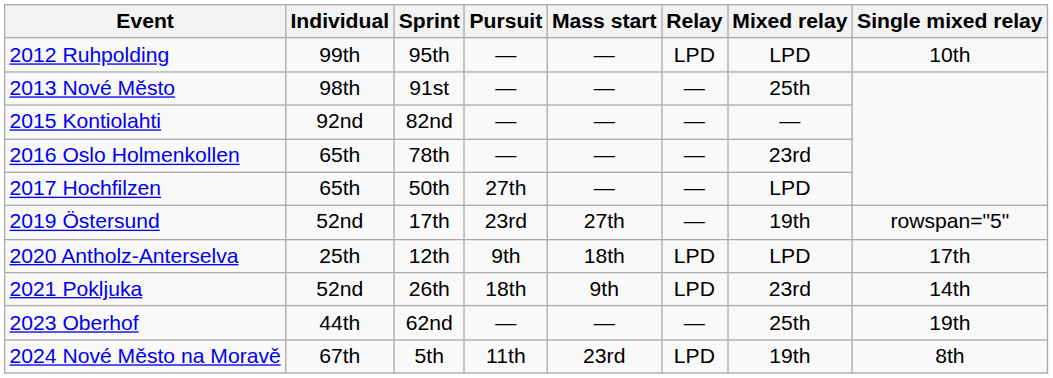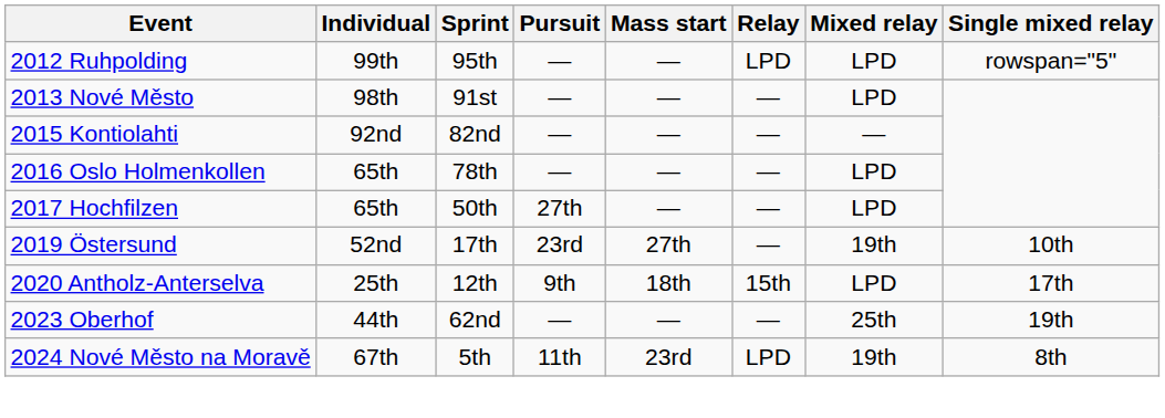2012 Ruhpolding | Single mixed relay: 10th -> rowspan="5"
2013 Nové Město | Mixed relay: 25th -> LPD
2016 Oslo Holmenkollen | Mixed relay: 23rd -> LPD
2019 Östersund | Single mixed relay: rowspan="5" -> 10th
2020 Antholz-Anterselva | Relay: LPD -> 15th
- row: 2021 Pokljuka | 52nd | 26th | 18th | 9th | LPD | 23rd | 14th
